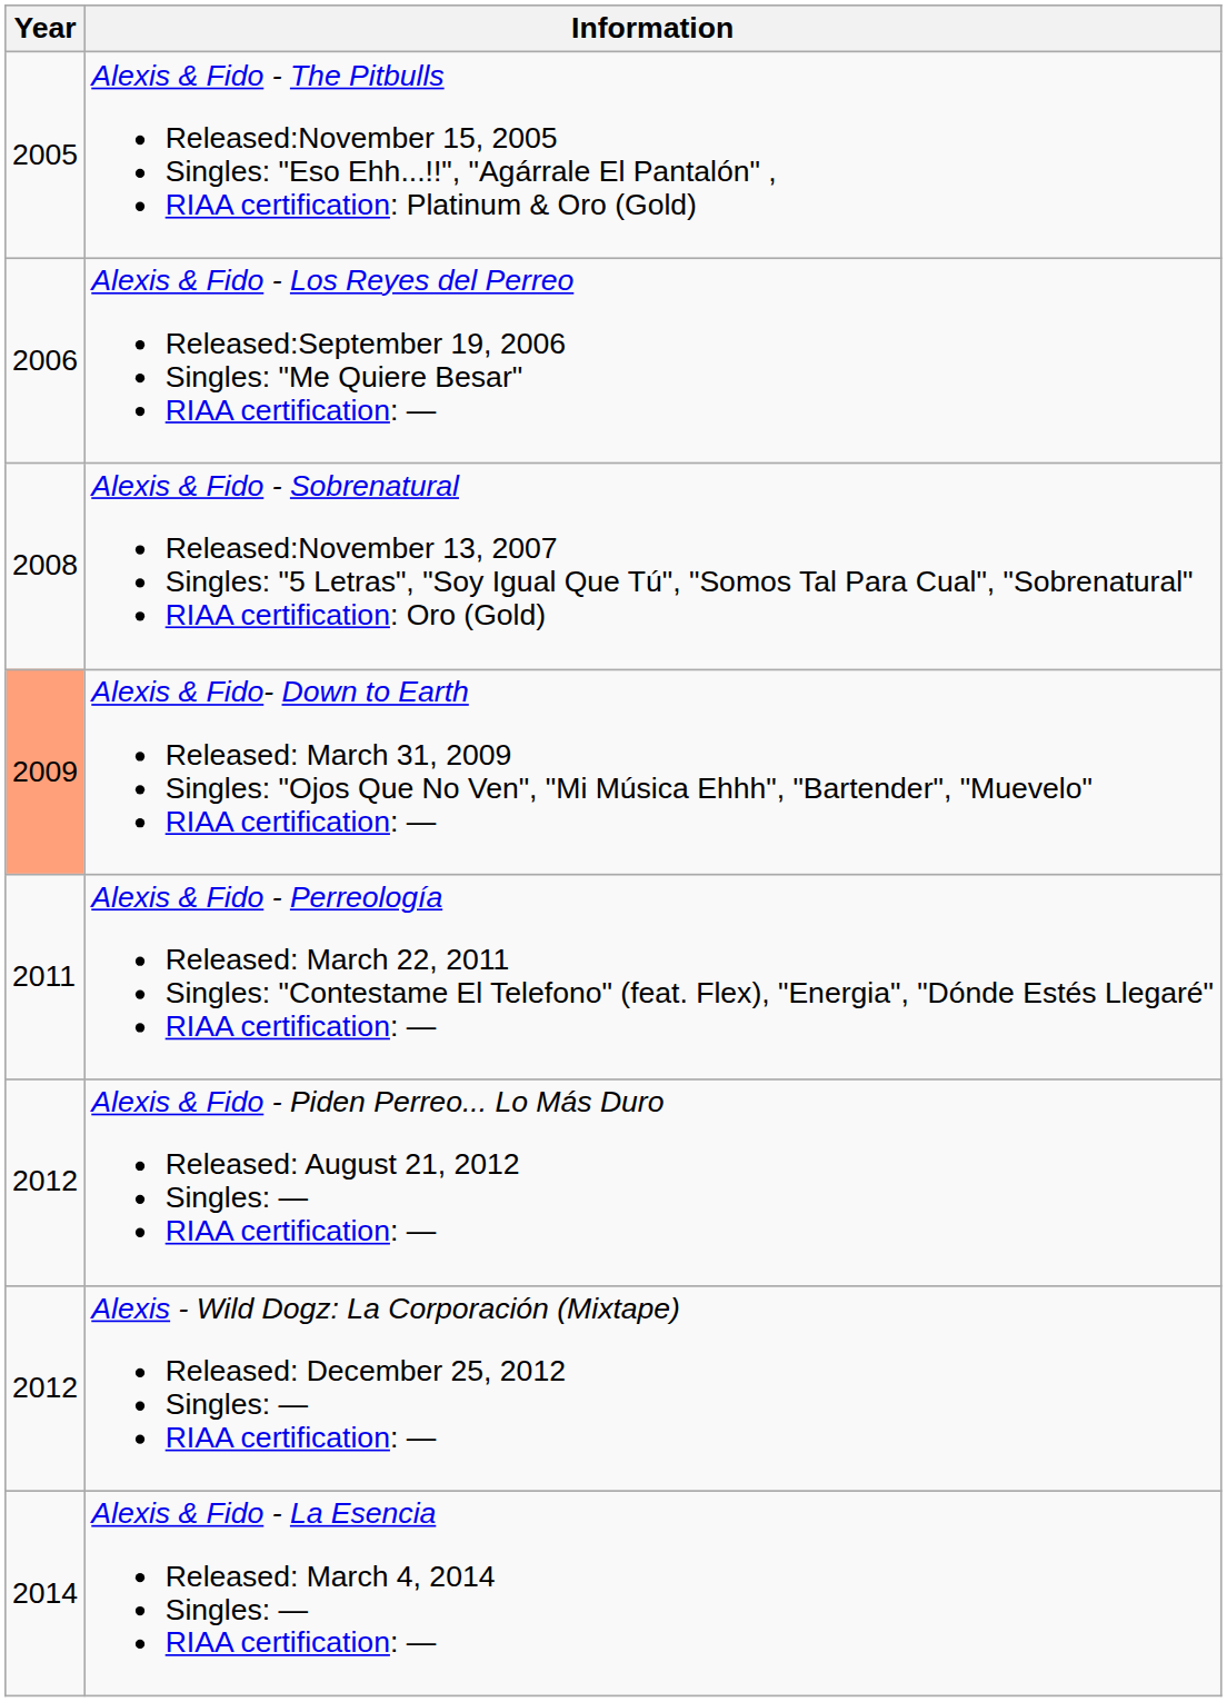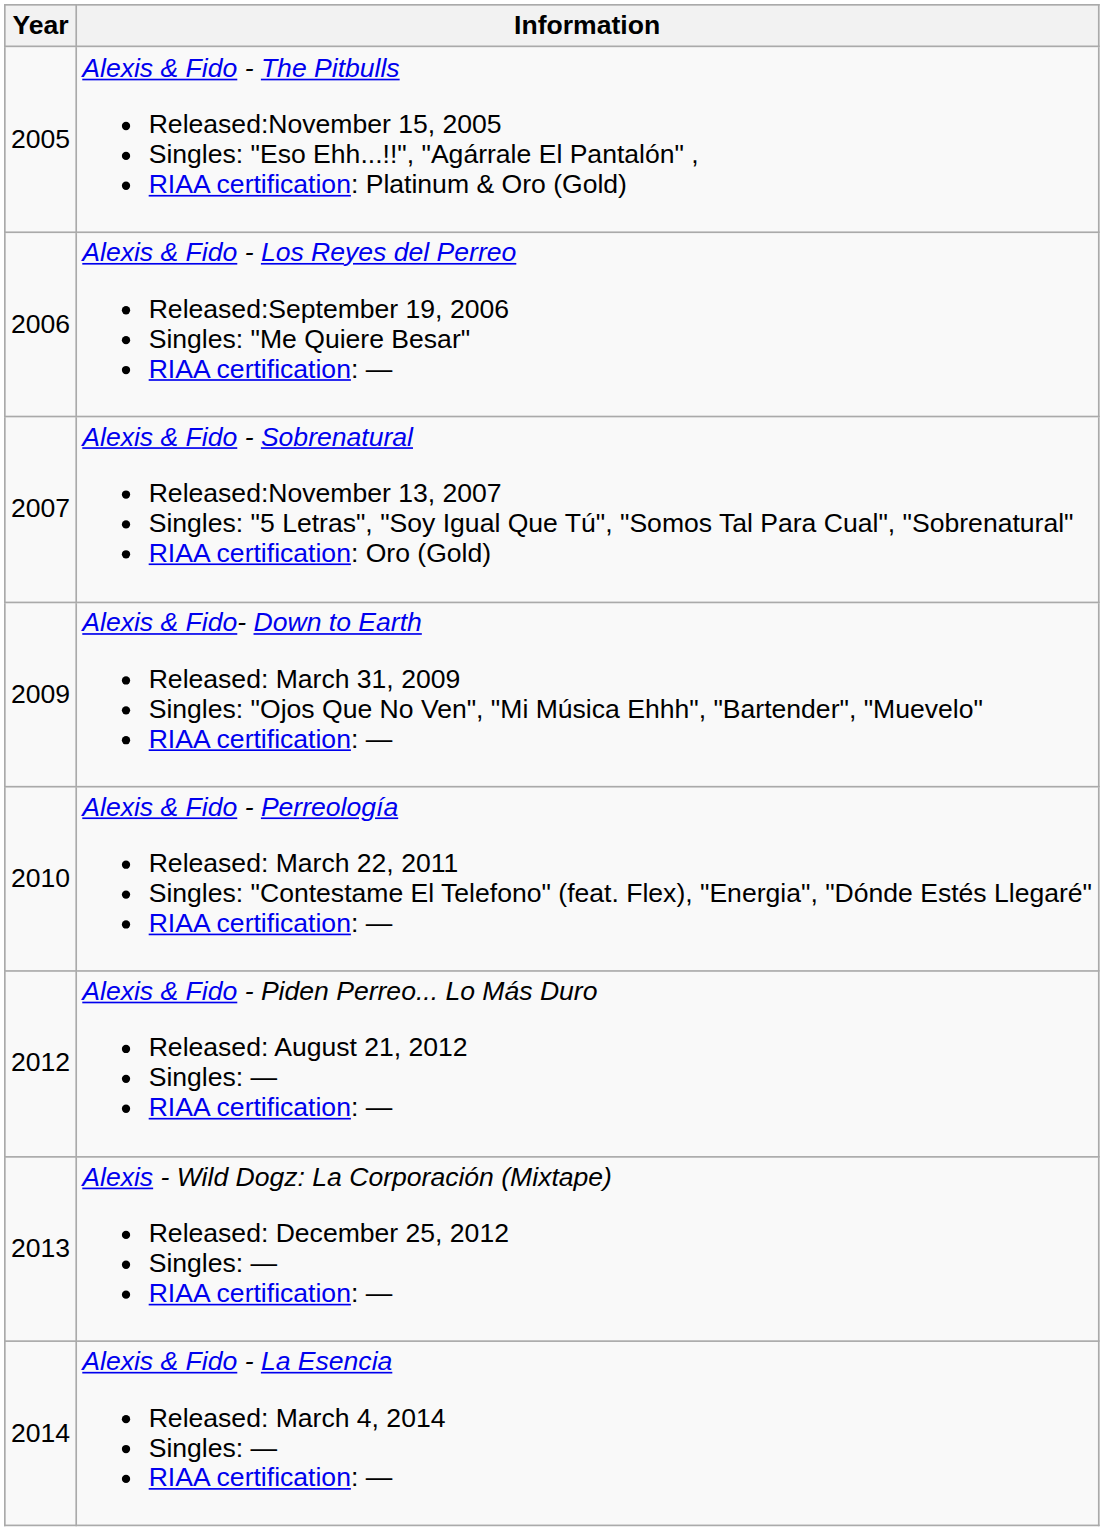row 4 | Year: 2008 -> 2007
row 5 | Year: lightsalmon background -> no background
row 6 | Year: 2011 -> 2010
row 8 | Year: 2012 -> 2013
